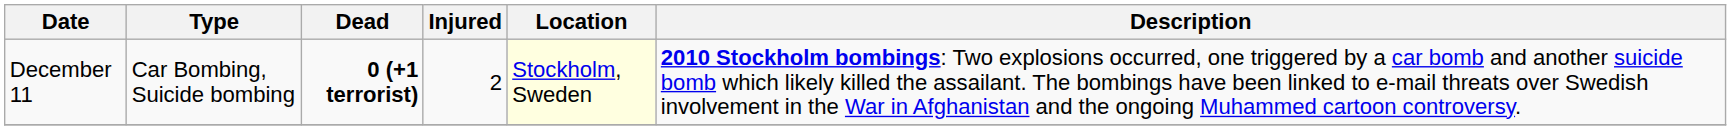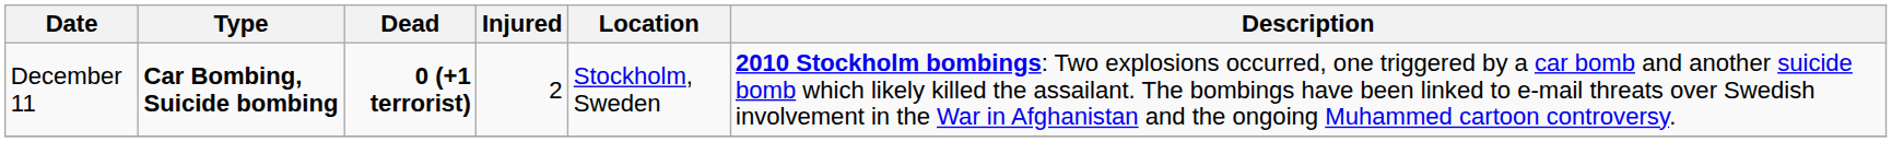December 11 | Type: normal -> bold
December 11 | Location: lightyellow background -> no background
